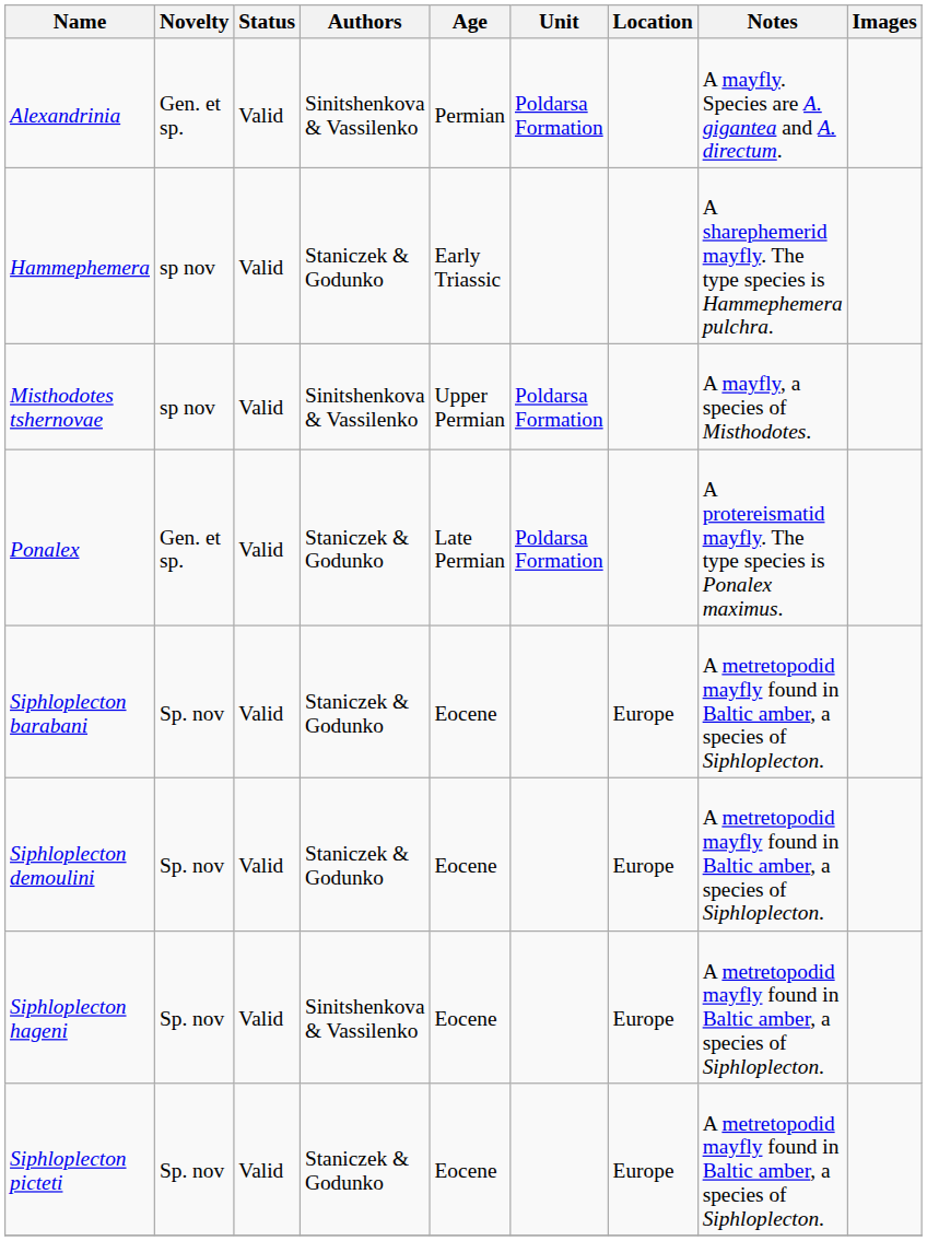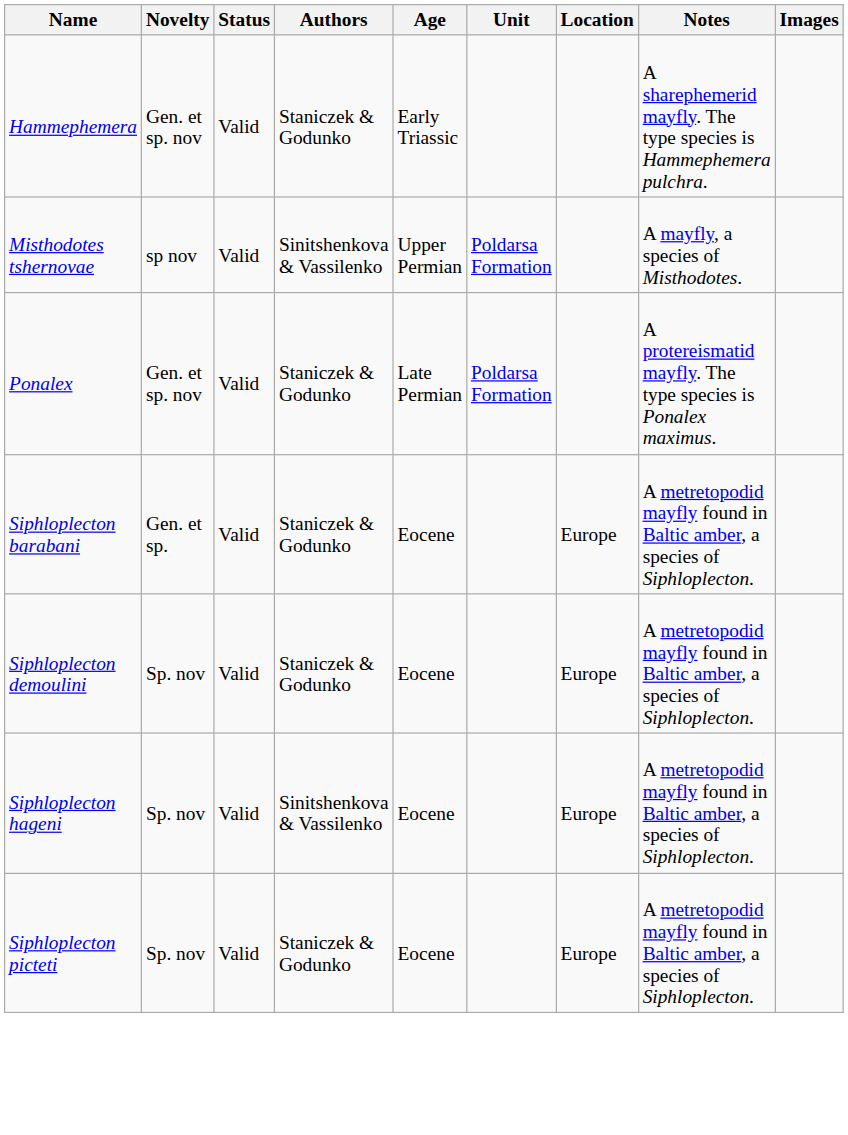- row: Alexandrinia | Gen. et sp. | Valid | Sinitshenkova & Vassilenko | Permian | Poldarsa Formation | A mayfly. Species are A. gigantea and A. directum.
Hammephemera | Novelty: sp nov -> Gen. et sp. nov
Ponalex | Novelty: Gen. et sp. -> Gen. et sp. nov
Siphloplecton barabani | Novelty: Sp. nov -> Gen. et sp.
